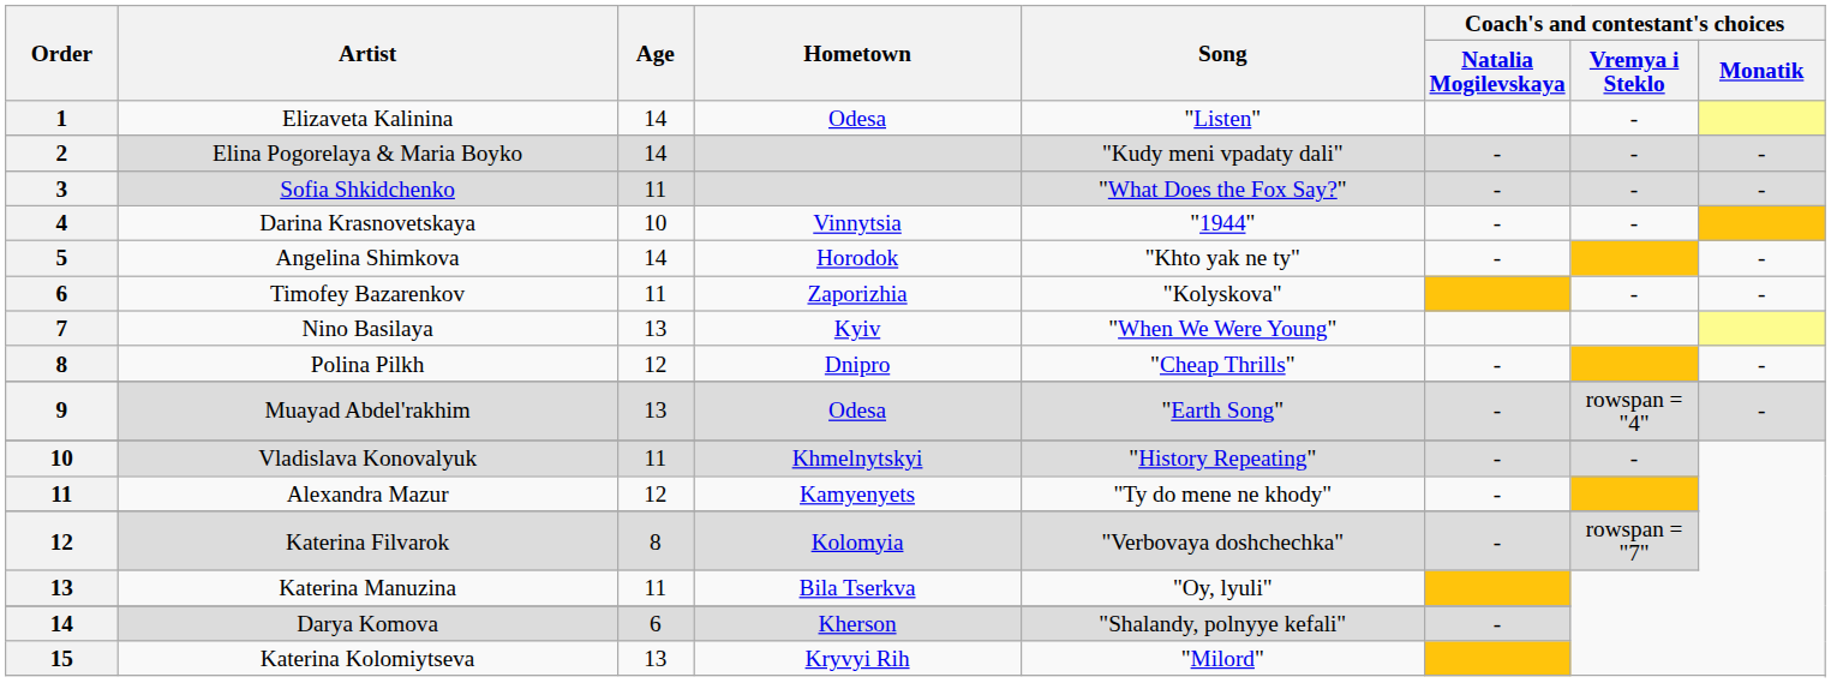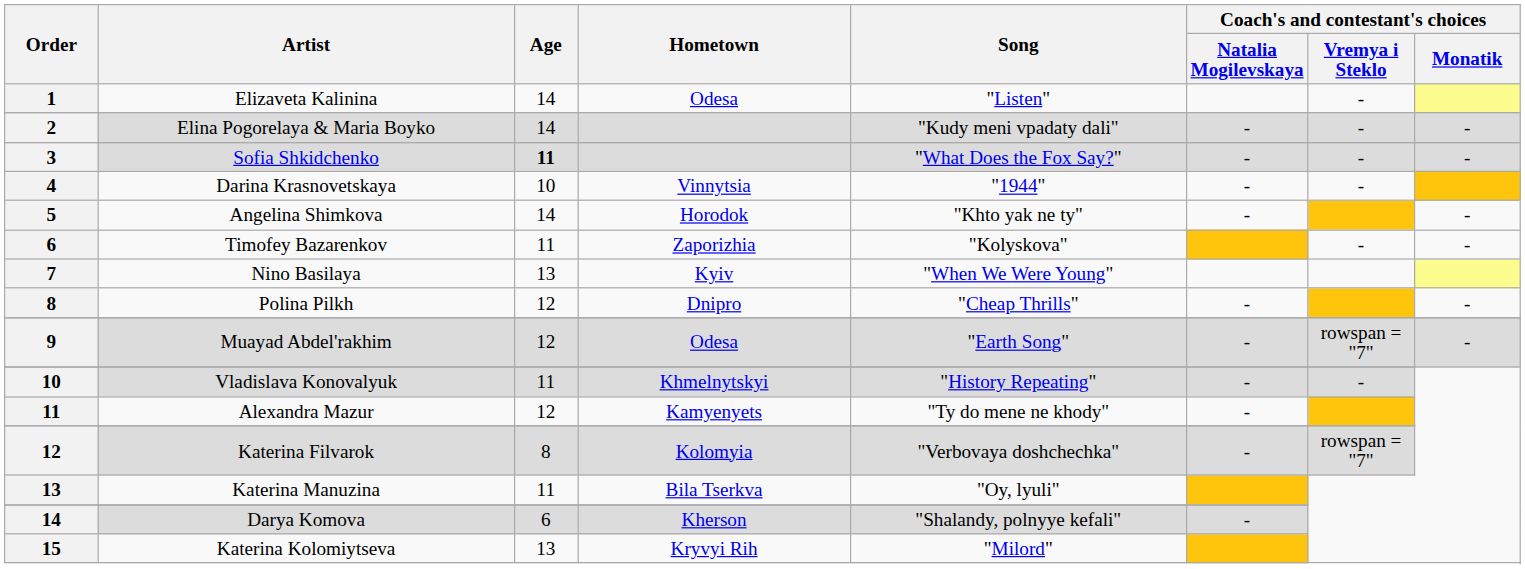Sofia Shkidchenko | Age: normal -> bold
Muayad Abdel'rakhim | Age: 13 -> 12
Muayad Abdel'rakhim | Coach's and contestant's choices / Vremya i Steklo: rowspan = "4" -> rowspan = "7"
